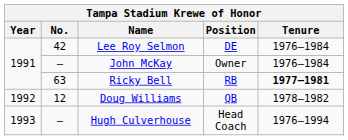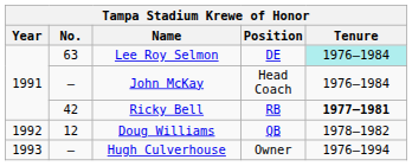Lee Roy Selmon | No.: 42 -> 63
Lee Roy Selmon | Tenure: no background -> paleturquoise background
John McKay | Position: Owner -> Head Coach
Ricky Bell | No.: 63 -> 42
Hugh Culverhouse | Position: Head Coach -> Owner
